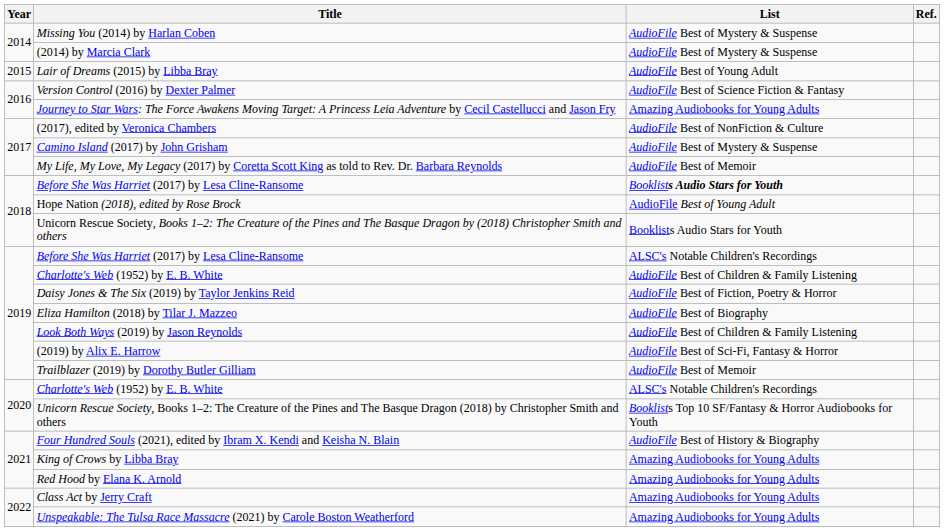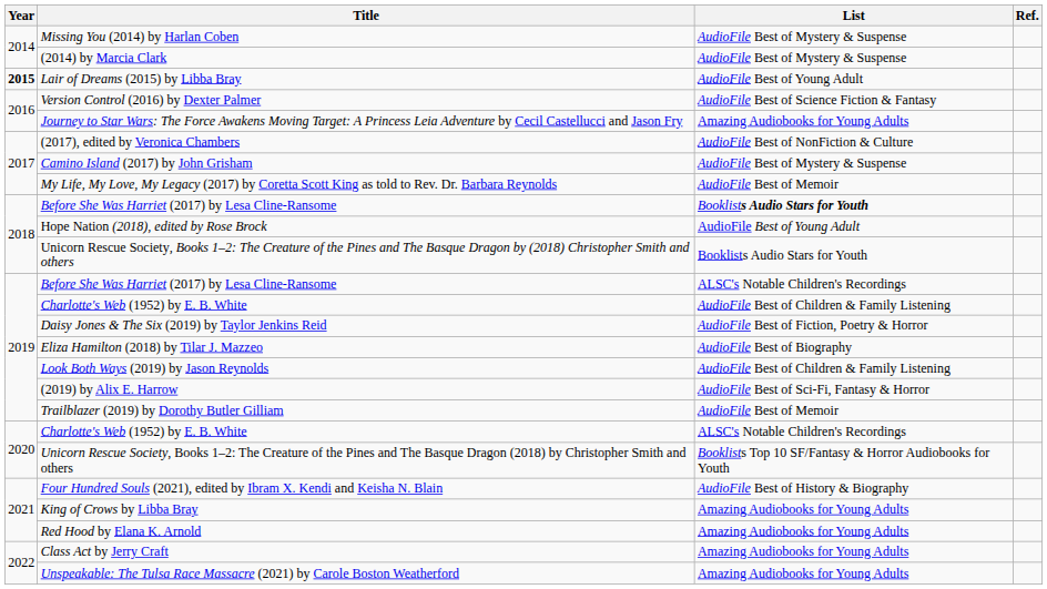Lair of Dreams (2015) by Libba Bray | Year: normal -> bold
